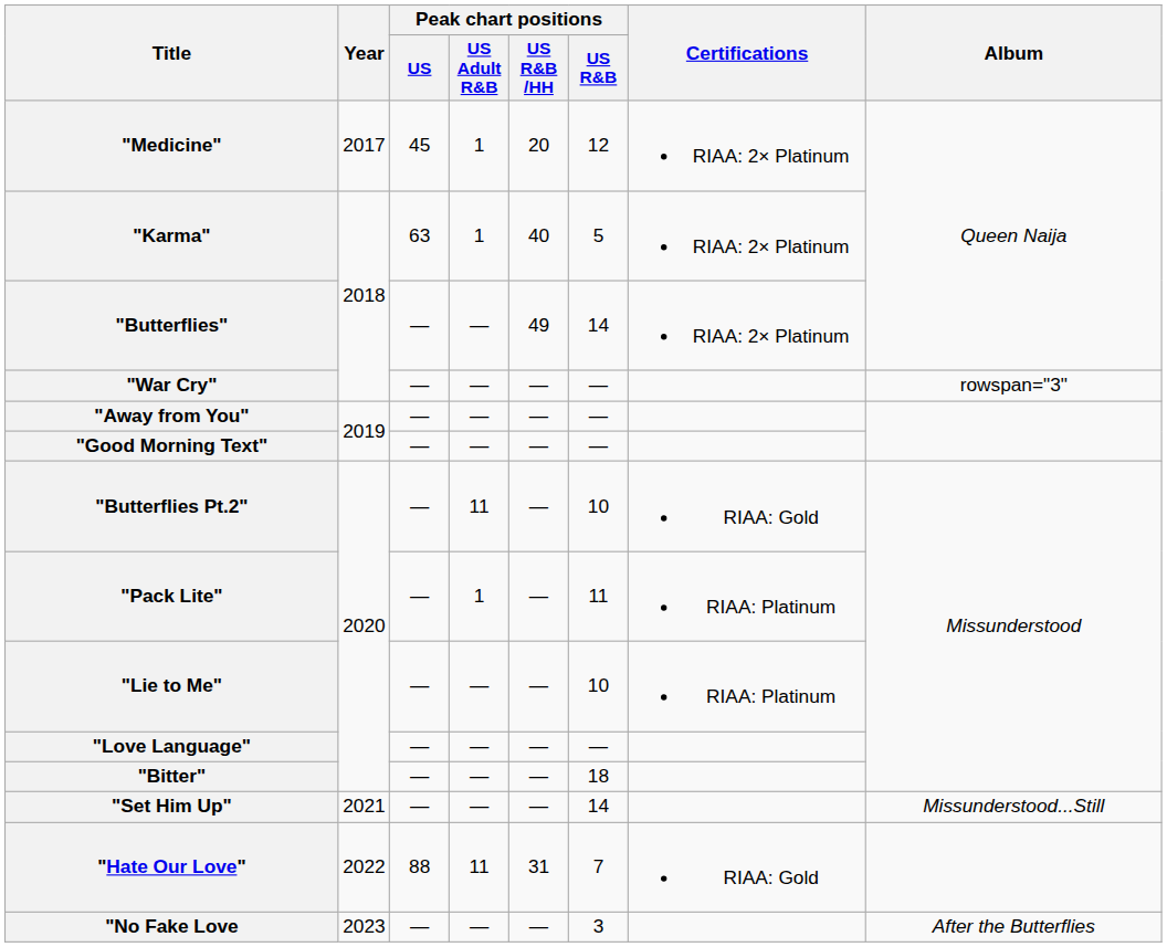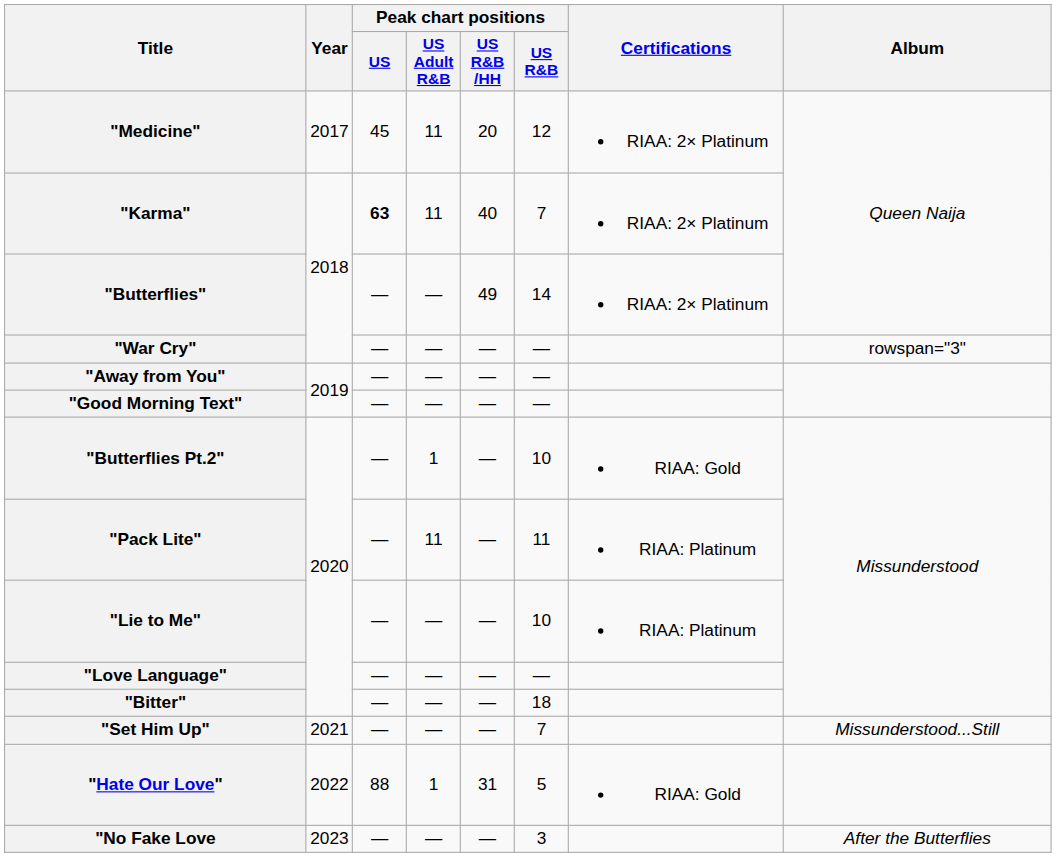"Medicine" | Peak chart positions / US Adult R&B: 1 -> 11
"Karma" | Peak chart positions / US: normal -> bold
"Karma" | Peak chart positions / US Adult R&B: 1 -> 11
"Karma" | Peak chart positions / US R&B: 5 -> 7
"Butterflies Pt.2" | Peak chart positions / US Adult R&B: 11 -> 1
"Pack Lite" | Peak chart positions / US Adult R&B: 1 -> 11
"Set Him Up" | Peak chart positions / US R&B: 14 -> 7
"Hate Our Love" | Peak chart positions / US Adult R&B: 11 -> 1
"Hate Our Love" | Peak chart positions / US R&B: 7 -> 5
